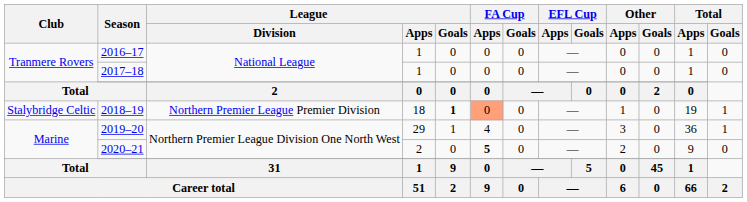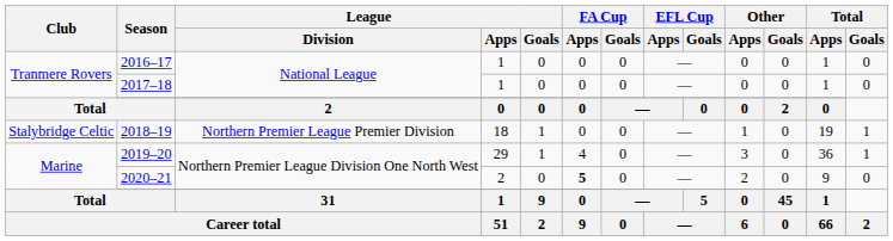2018–19 | League / Goals: bold -> normal
2018–19 | FA Cup / Apps: lightsalmon background -> no background
